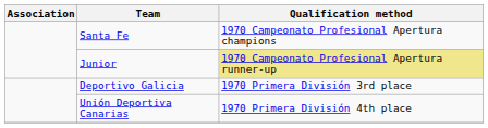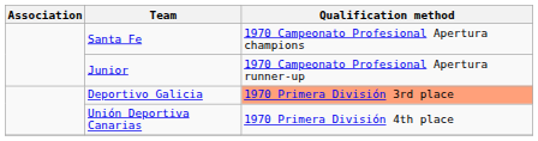Junior | Qualification method: khaki background -> no background
Deportivo Galicia | Qualification method: no background -> lightsalmon background
